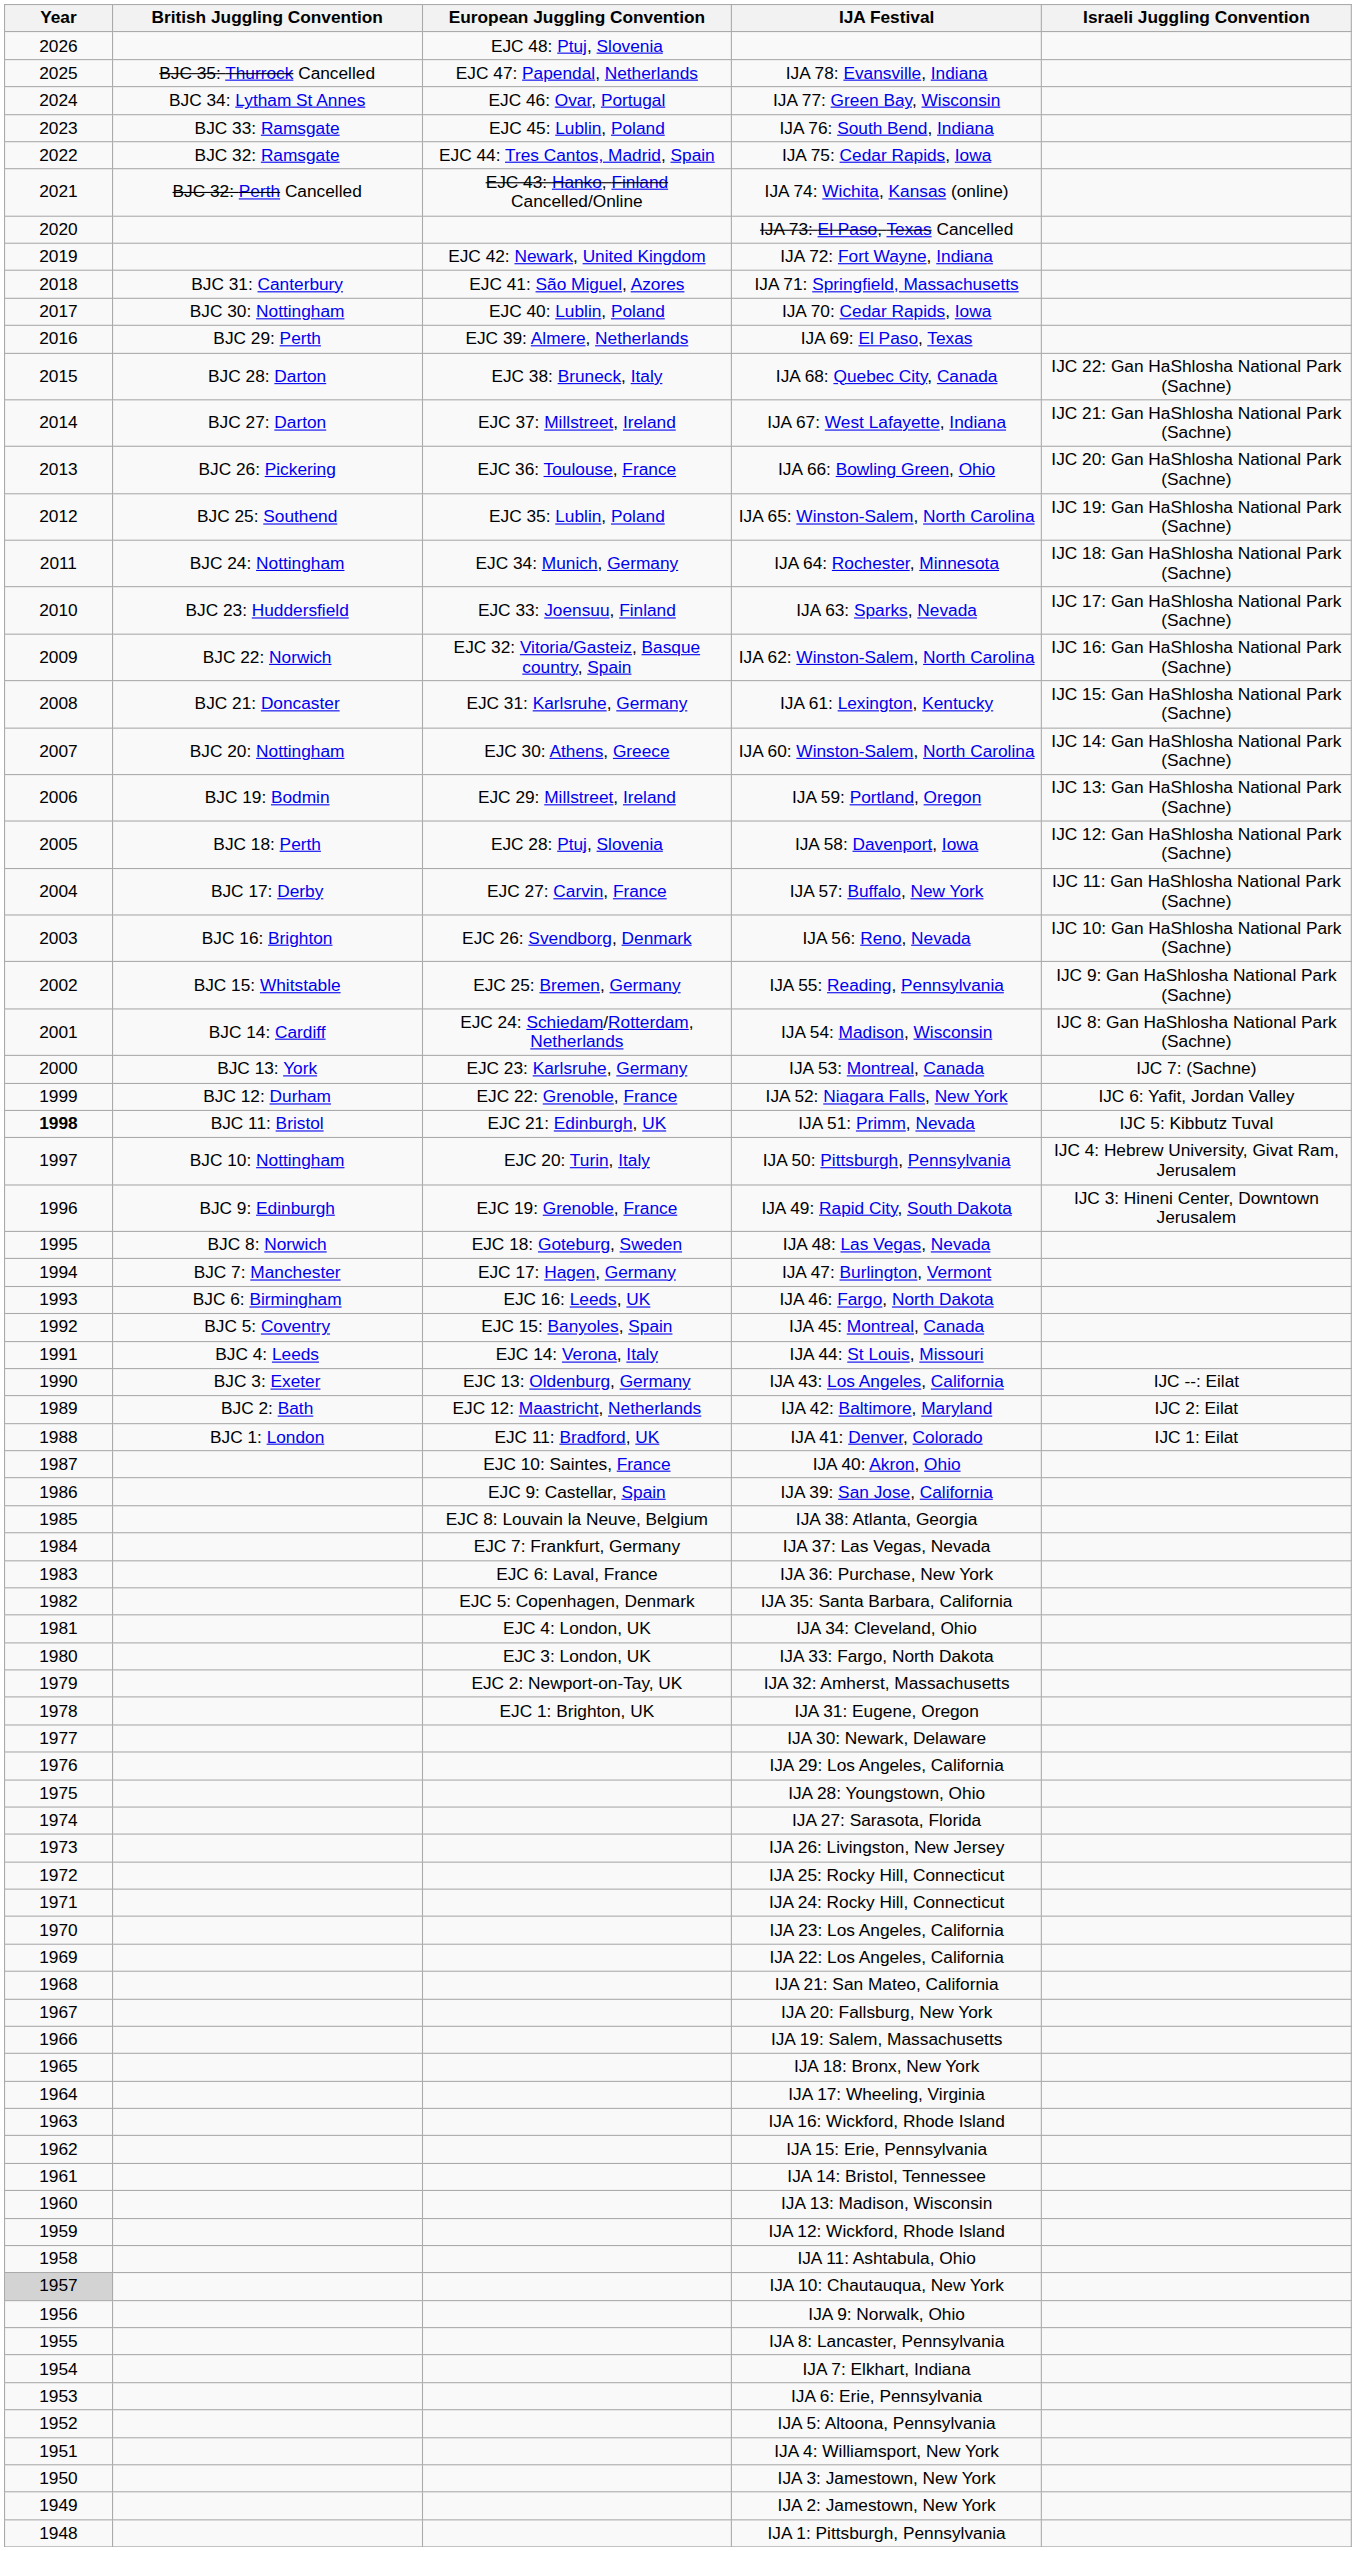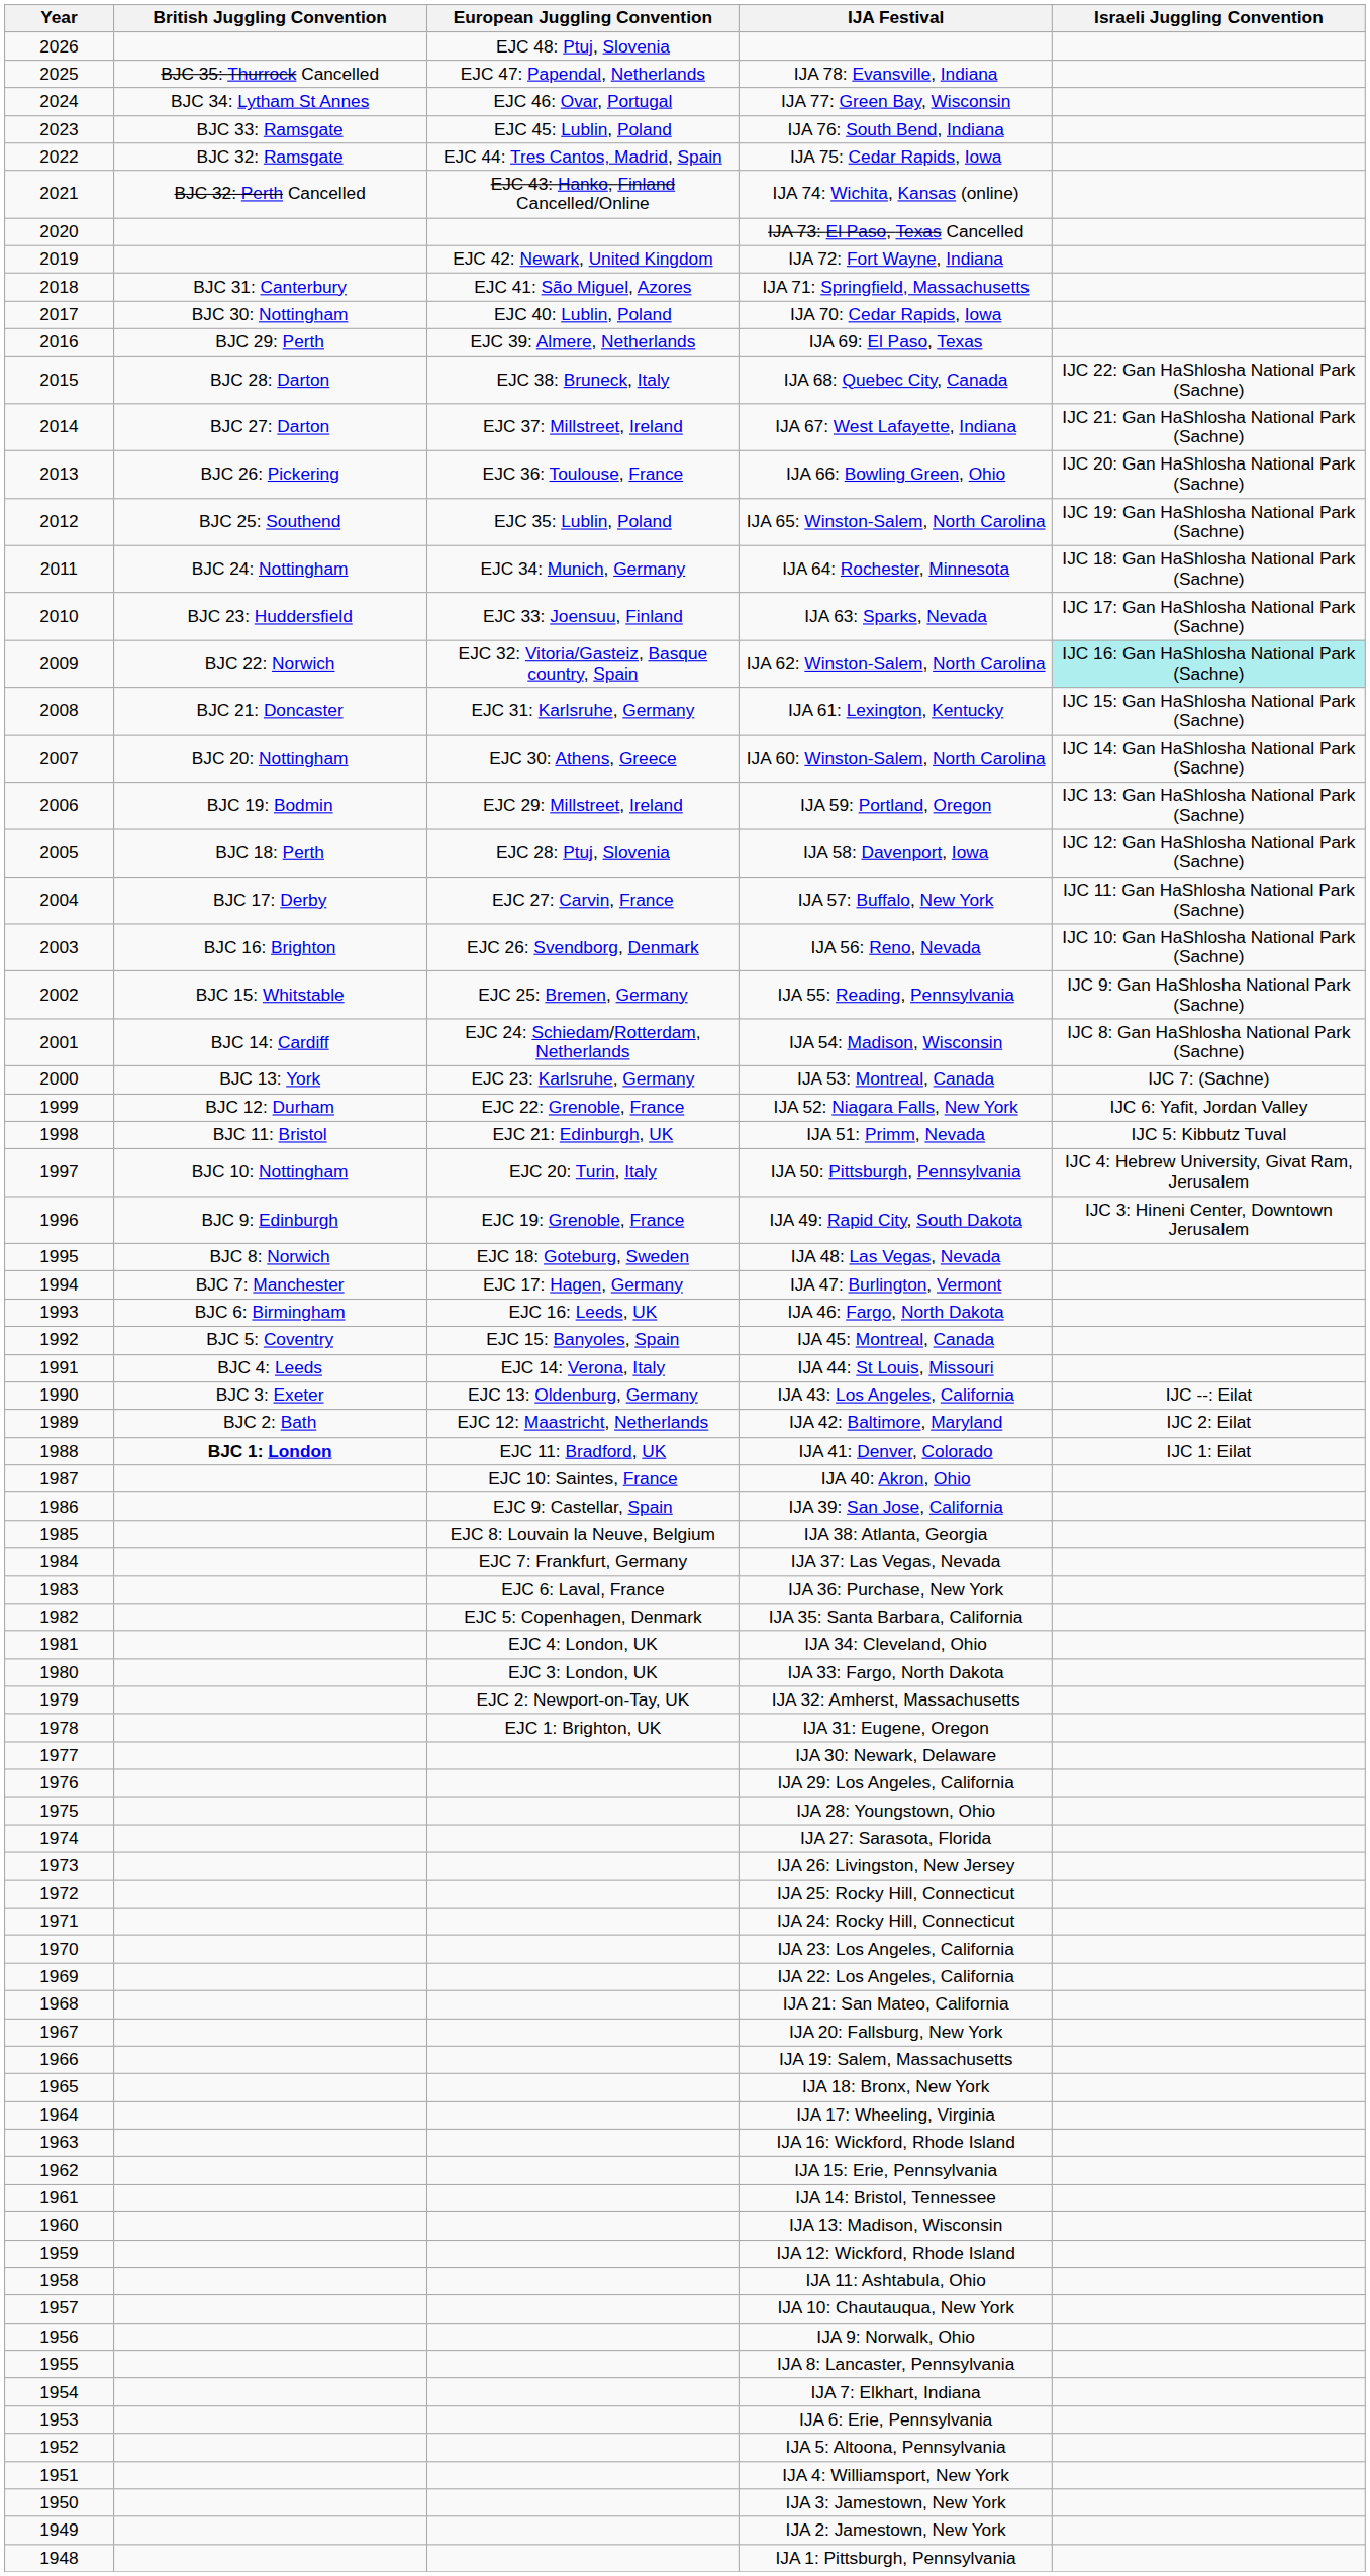IJA 62: Winston-Salem, North Carolina | Israeli Juggling Convention: no background -> paleturquoise background
IJA 51: Primm, Nevada | Year: bold -> normal
IJA 41: Denver, Colorado | British Juggling Convention: normal -> bold
IJA 10: Chautauqua, New York | Year: lightgrey background -> no background
